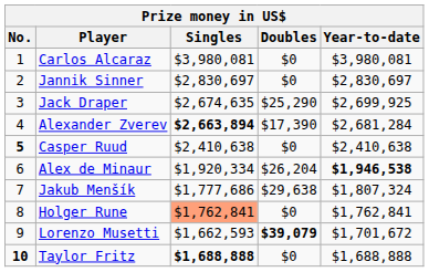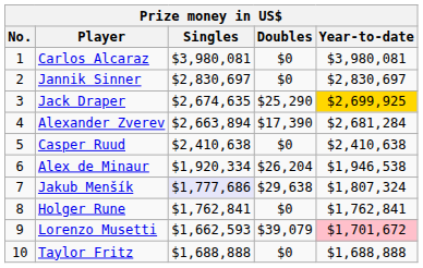Jack Draper | Year-to-date: no background -> gold background
Alexander Zverev | Singles: bold -> normal
Casper Ruud | No.: bold -> normal
Alex de Minaur | Year-to-date: bold -> normal
Jakub Menšík | Singles: no background -> lavender background
Holger Rune | Singles: lightsalmon background -> no background
Lorenzo Musetti | Doubles: bold -> normal
Lorenzo Musetti | Year-to-date: no background -> pink background
Taylor Fritz | No.: bold -> normal
Taylor Fritz | Singles: bold -> normal
